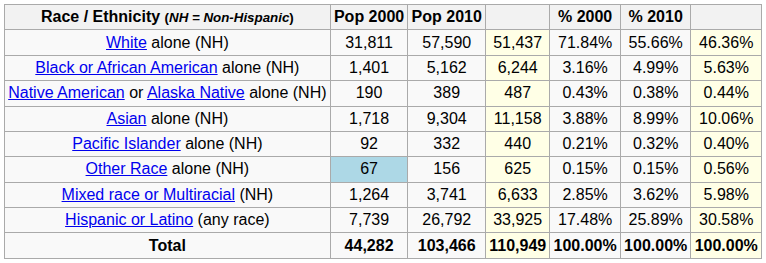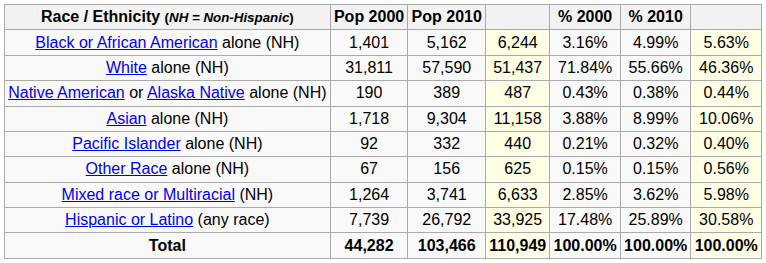rows swapped: White alone (NH) <-> Black or African American alone (NH)
Other Race alone (NH) | Pop 2000: lightblue background -> no background
